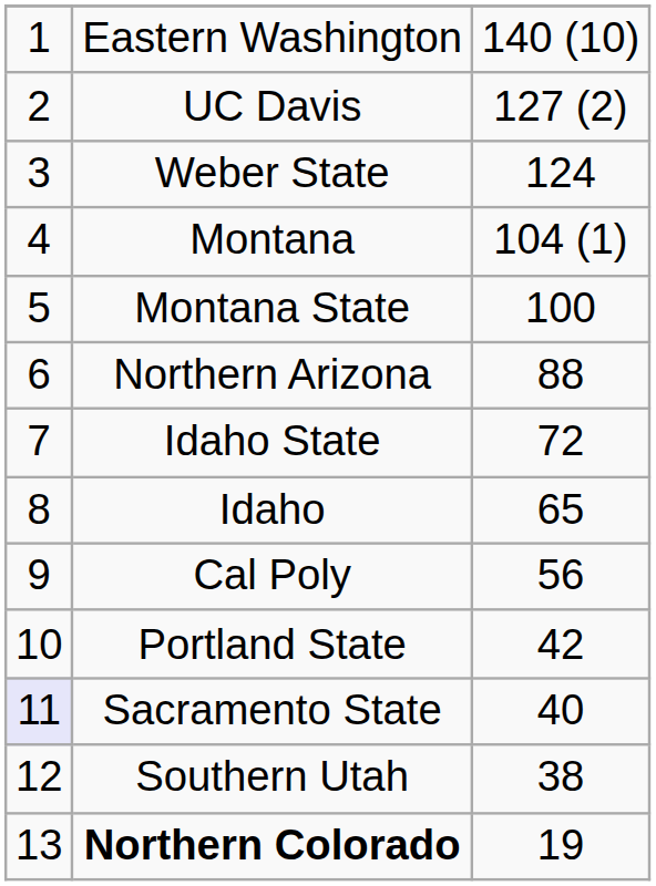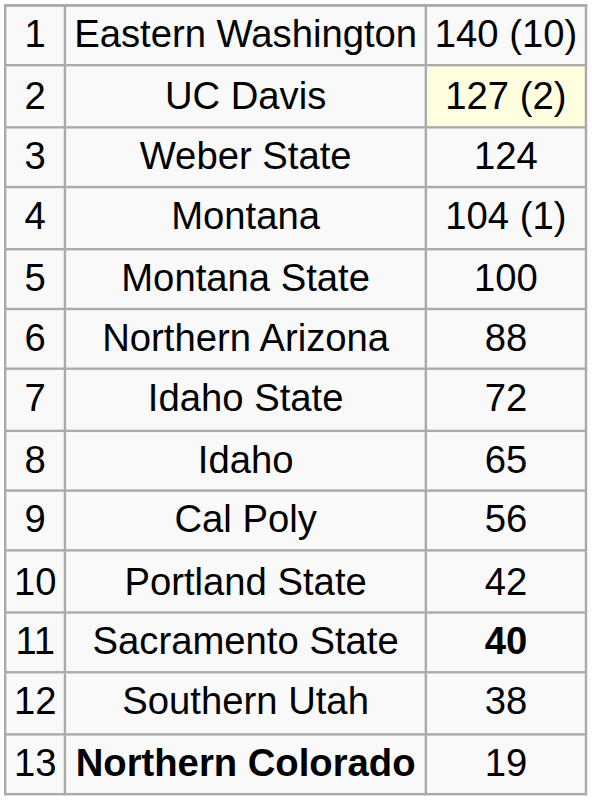UC Davis | column 3: no background -> lightyellow background
Sacramento State | column 1: lavender background -> no background
Sacramento State | column 3: normal -> bold
